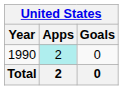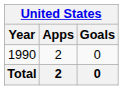1990 | Apps: paleturquoise background -> no background
